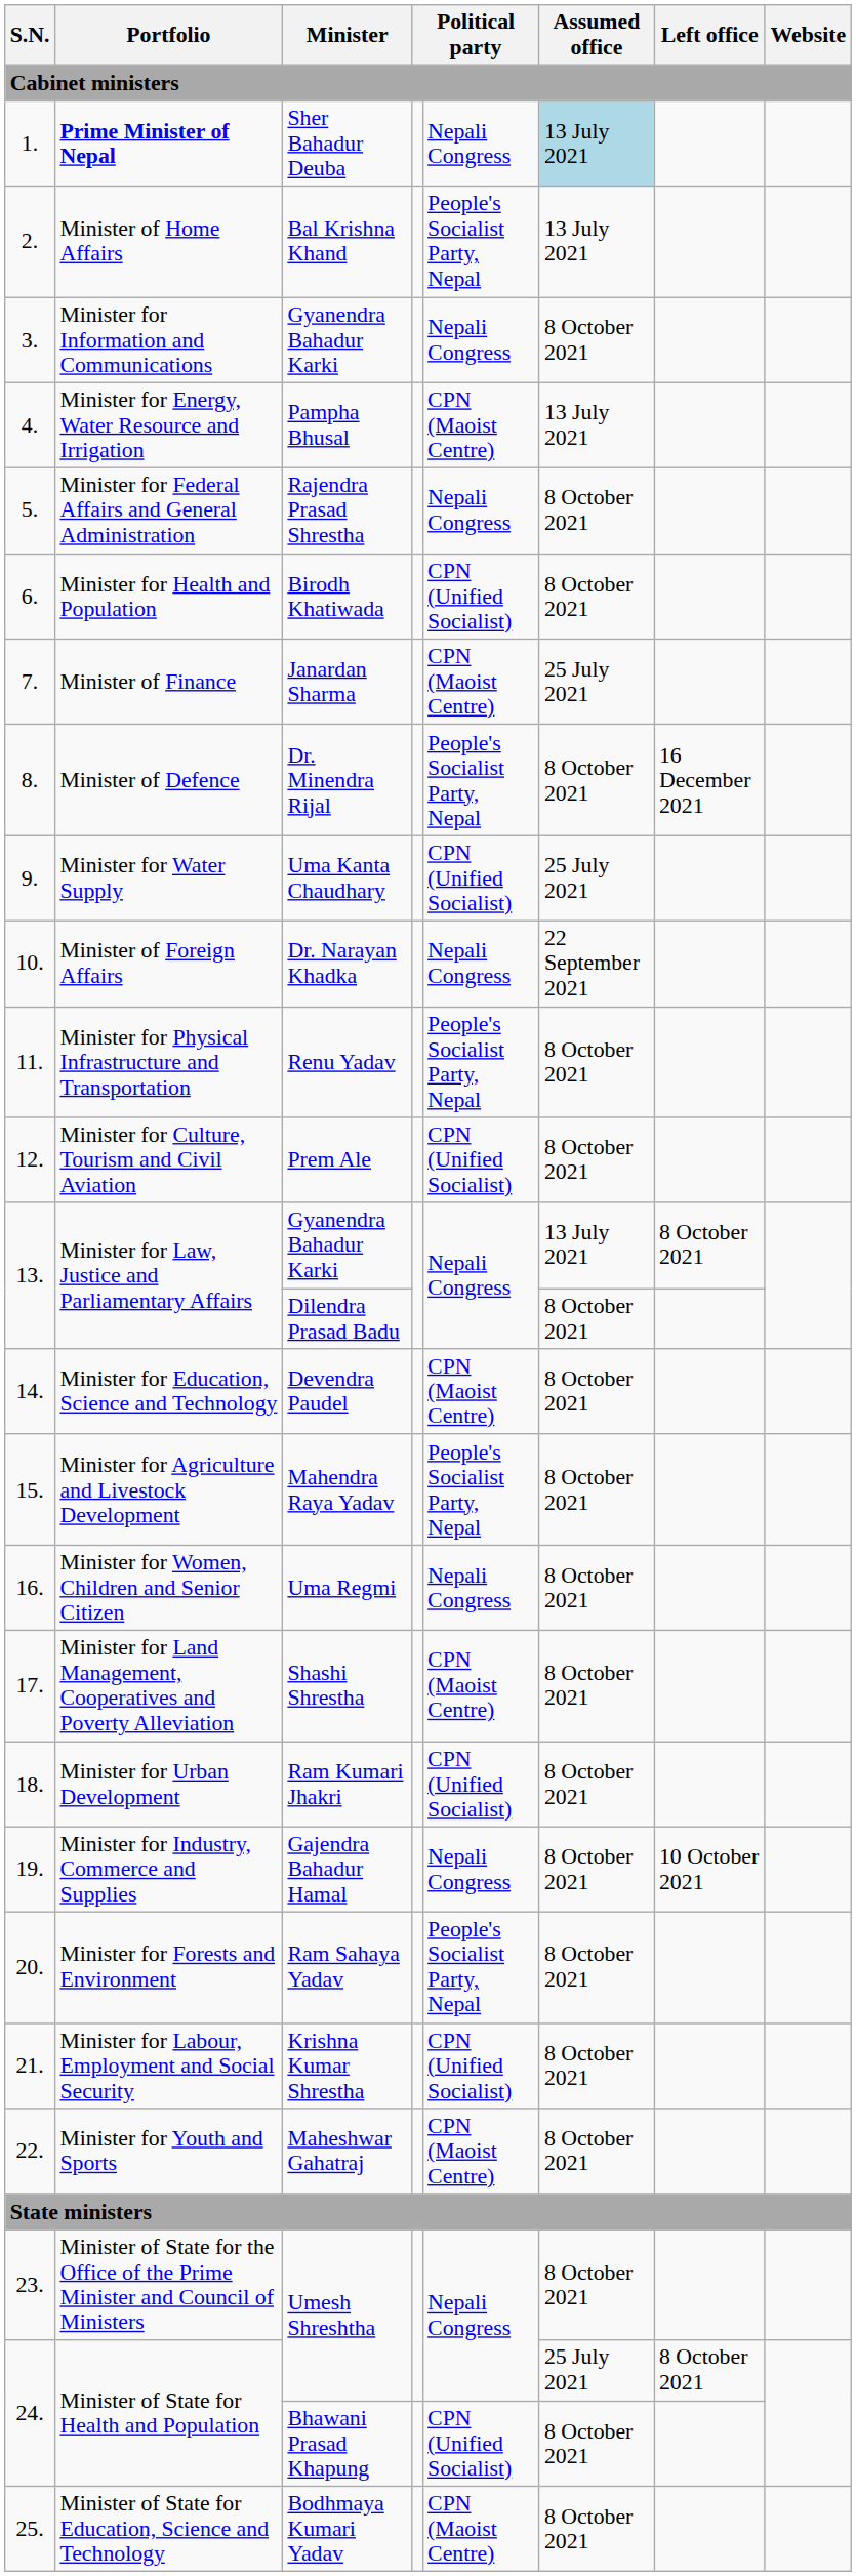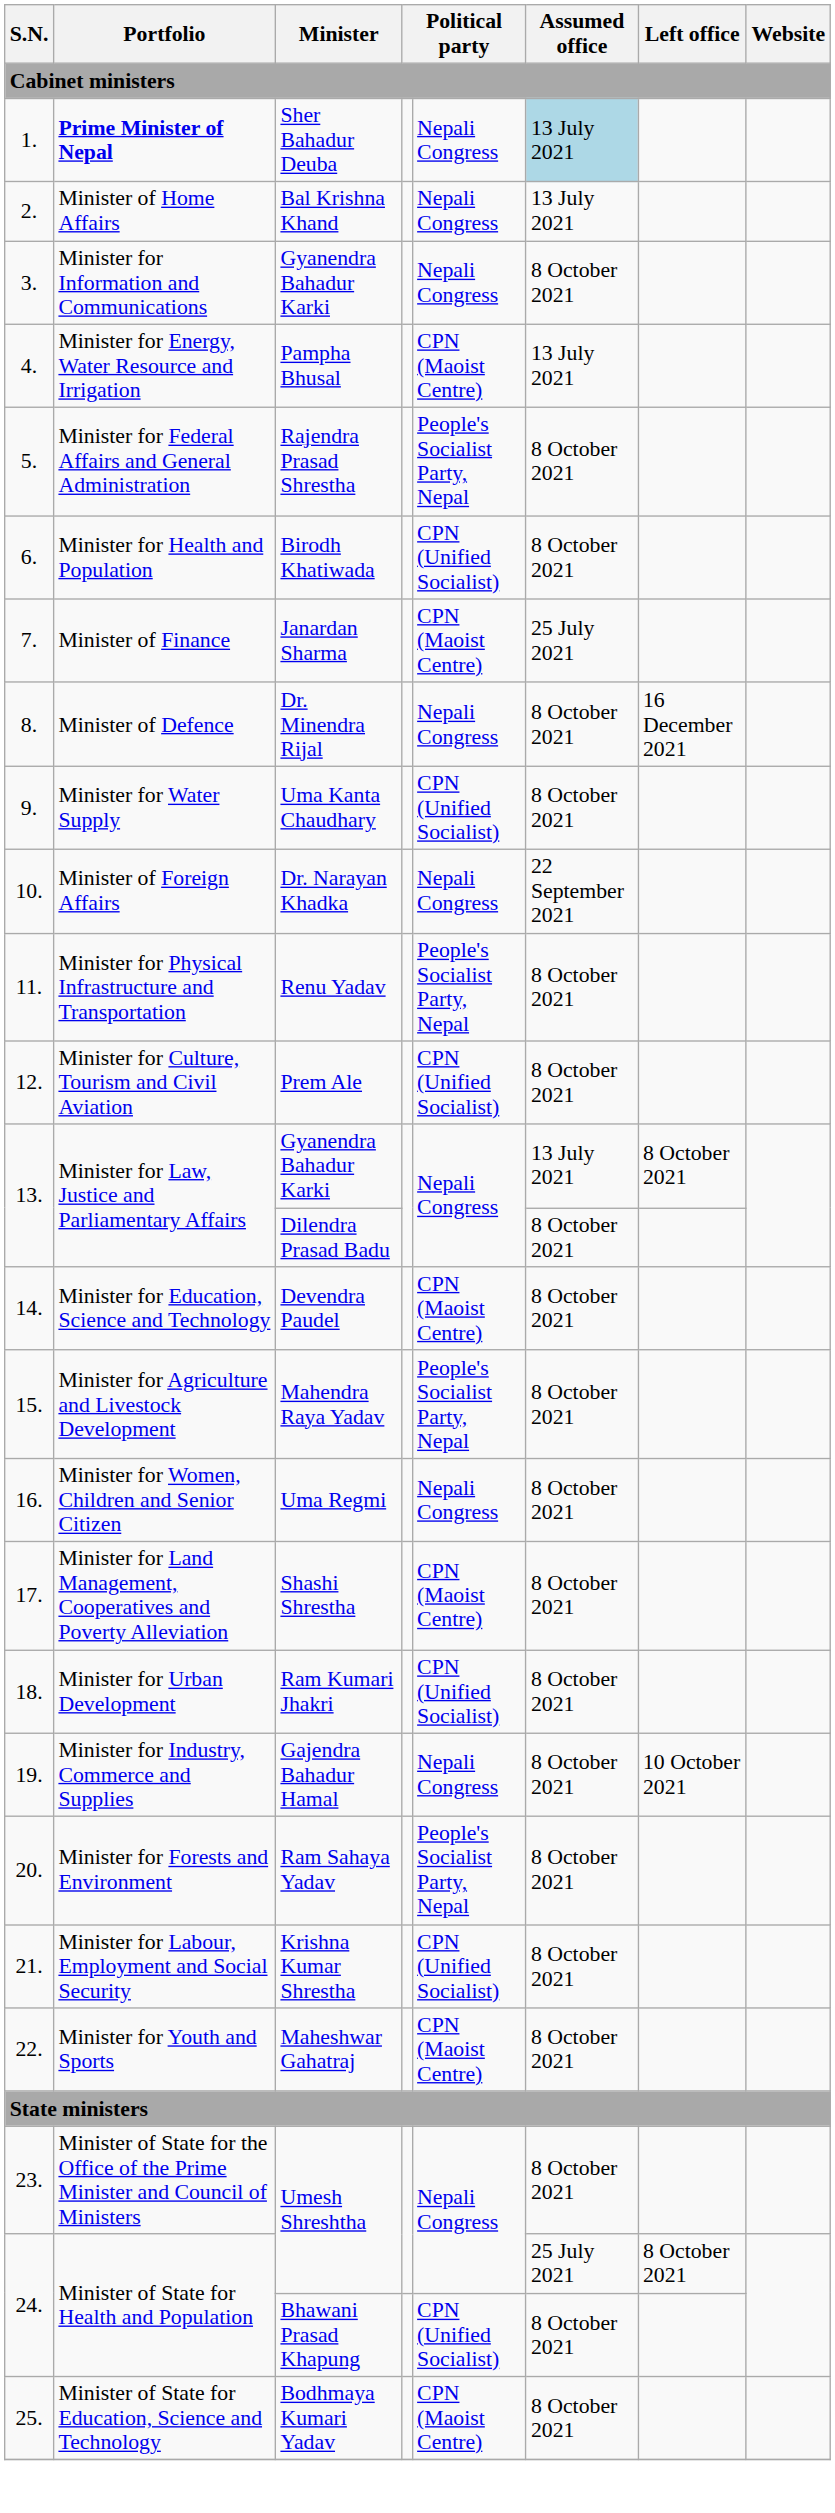Minister of Home Affairs | column 5: People's Socialist Party, Nepal -> Nepali Congress
Minister for Federal Affairs and General Administration | column 5: Nepali Congress -> People's Socialist Party, Nepal
Minister of Defence | column 5: People's Socialist Party, Nepal -> Nepali Congress
Minister for Water Supply | Assumed office: 25 July 2021 -> 8 October 2021
